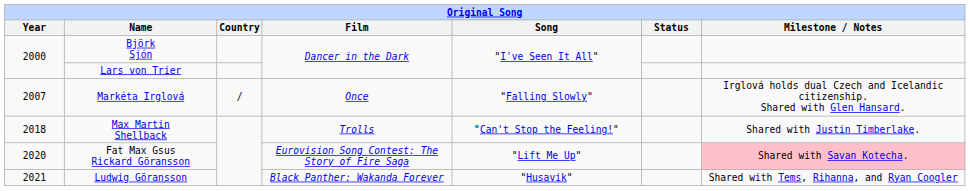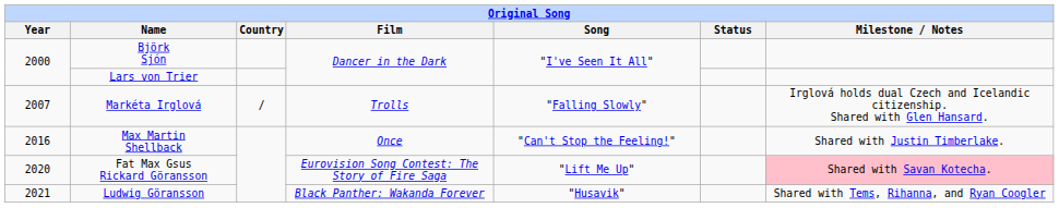Markéta Irglová | Film: Once -> Trolls
Max Martin Shellback | Year: 2018 -> 2016
Max Martin Shellback | Film: Trolls -> Once
